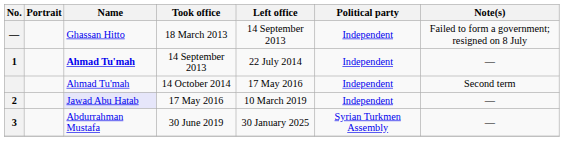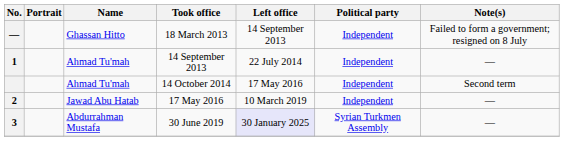1 | Name: bold -> normal
2 | Name: lavender background -> no background
3 | Left office: no background -> lavender background
